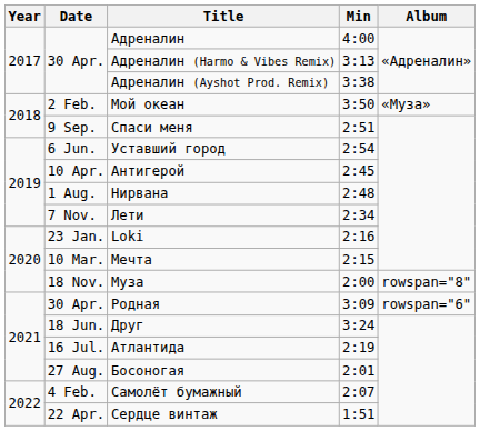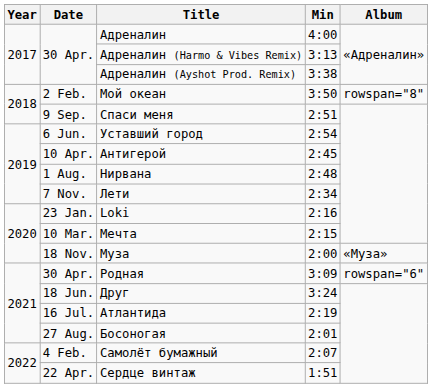Мой океан | Album: «Муза» -> rowspan="8"
Муза | Album: rowspan="8" -> «Муза»
